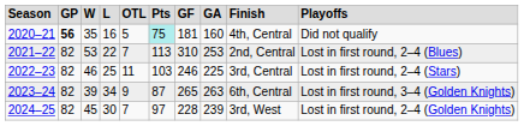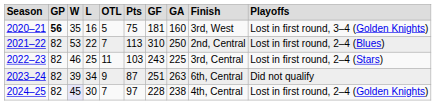2020–21 | column 6: paleturquoise background -> no background
2020–21 | column 9: 4th, Central -> 3rd, West
2020–21 | column 10: Did not qualify -> Lost in first round, 3–4 (Golden Knights)
2021–22 | column 8: 253 -> 250
2022–23 | column 7: 246 -> 243
2023–24 | column 7: 265 -> 251
2023–24 | column 10: Lost in first round, 3–4 (Golden Knights) -> Did not qualify
2024–25 | column 3: no background -> lavender background
2024–25 | column 8: 239 -> 238
2024–25 | column 9: 3rd, West -> 4th, Central
